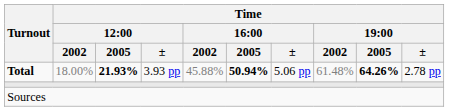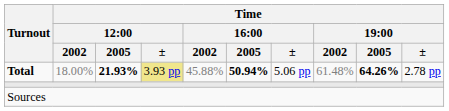Total | Time / 12:00 / ±: no background -> khaki background
